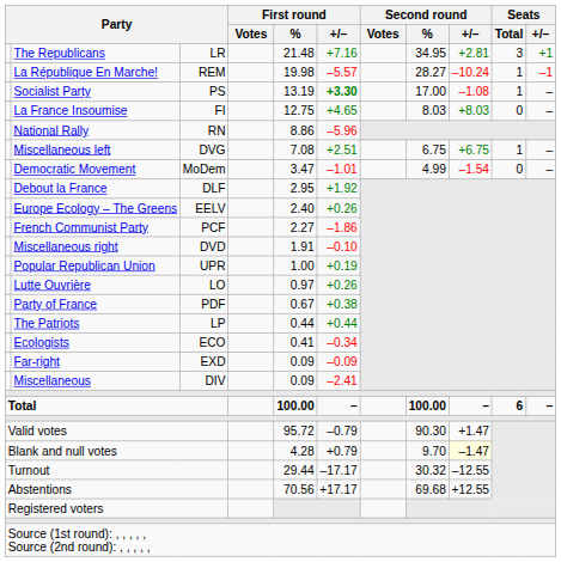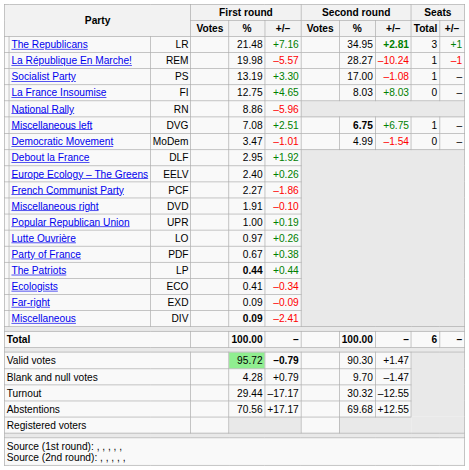The Republicans | Second round / +/–: normal -> bold
Socialist Party | First round / +/–: bold -> normal
Miscellaneous left | Second round / %: normal -> bold
The Patriots | First round / %: normal -> bold
Miscellaneous | First round / %: normal -> bold
Valid votes | First round / %: no background -> lightgreen background
Valid votes | First round / +/–: normal -> bold
Blank and null votes | Second round / +/–: lightyellow background -> no background
